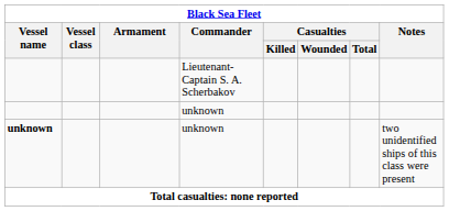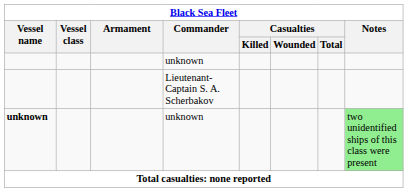row 4 | Black Sea Fleet / Commander: Lieutenant-Captain S. A. Scherbakov -> unknown
row 5 | Black Sea Fleet / Commander: unknown -> Lieutenant-Captain S. A. Scherbakov
row 6 | Black Sea Fleet / Notes: no background -> lightgreen background
